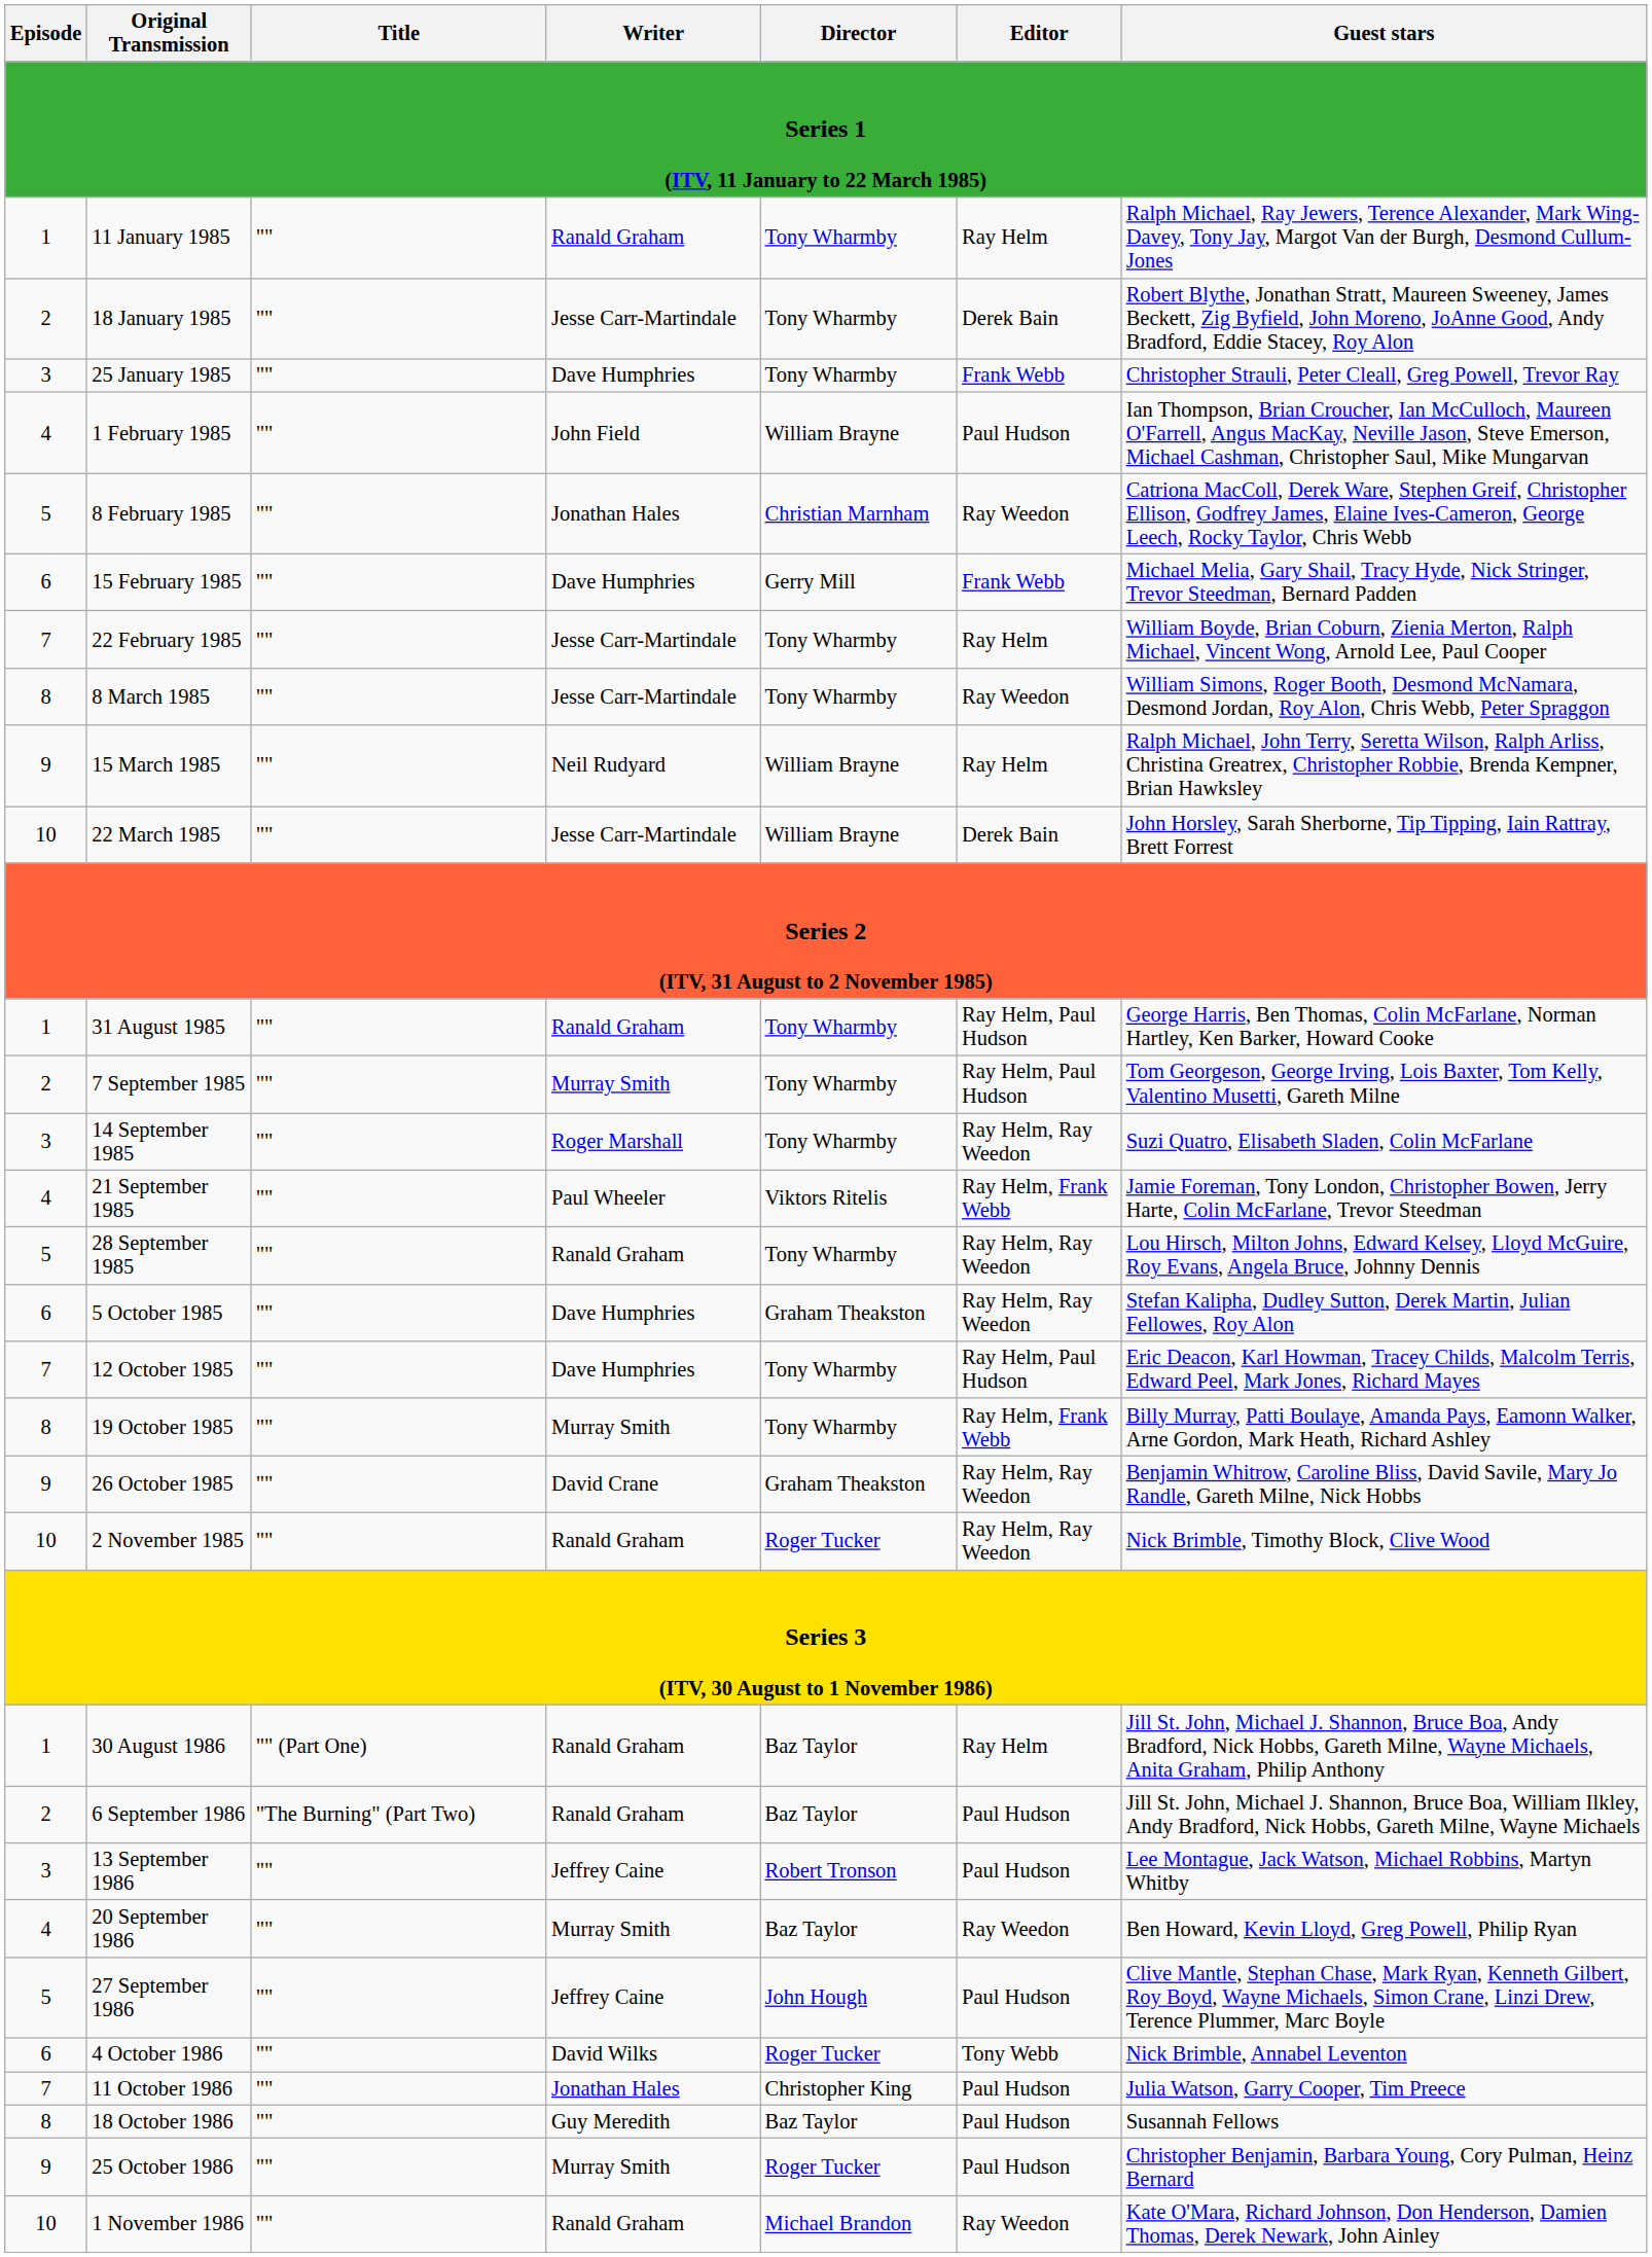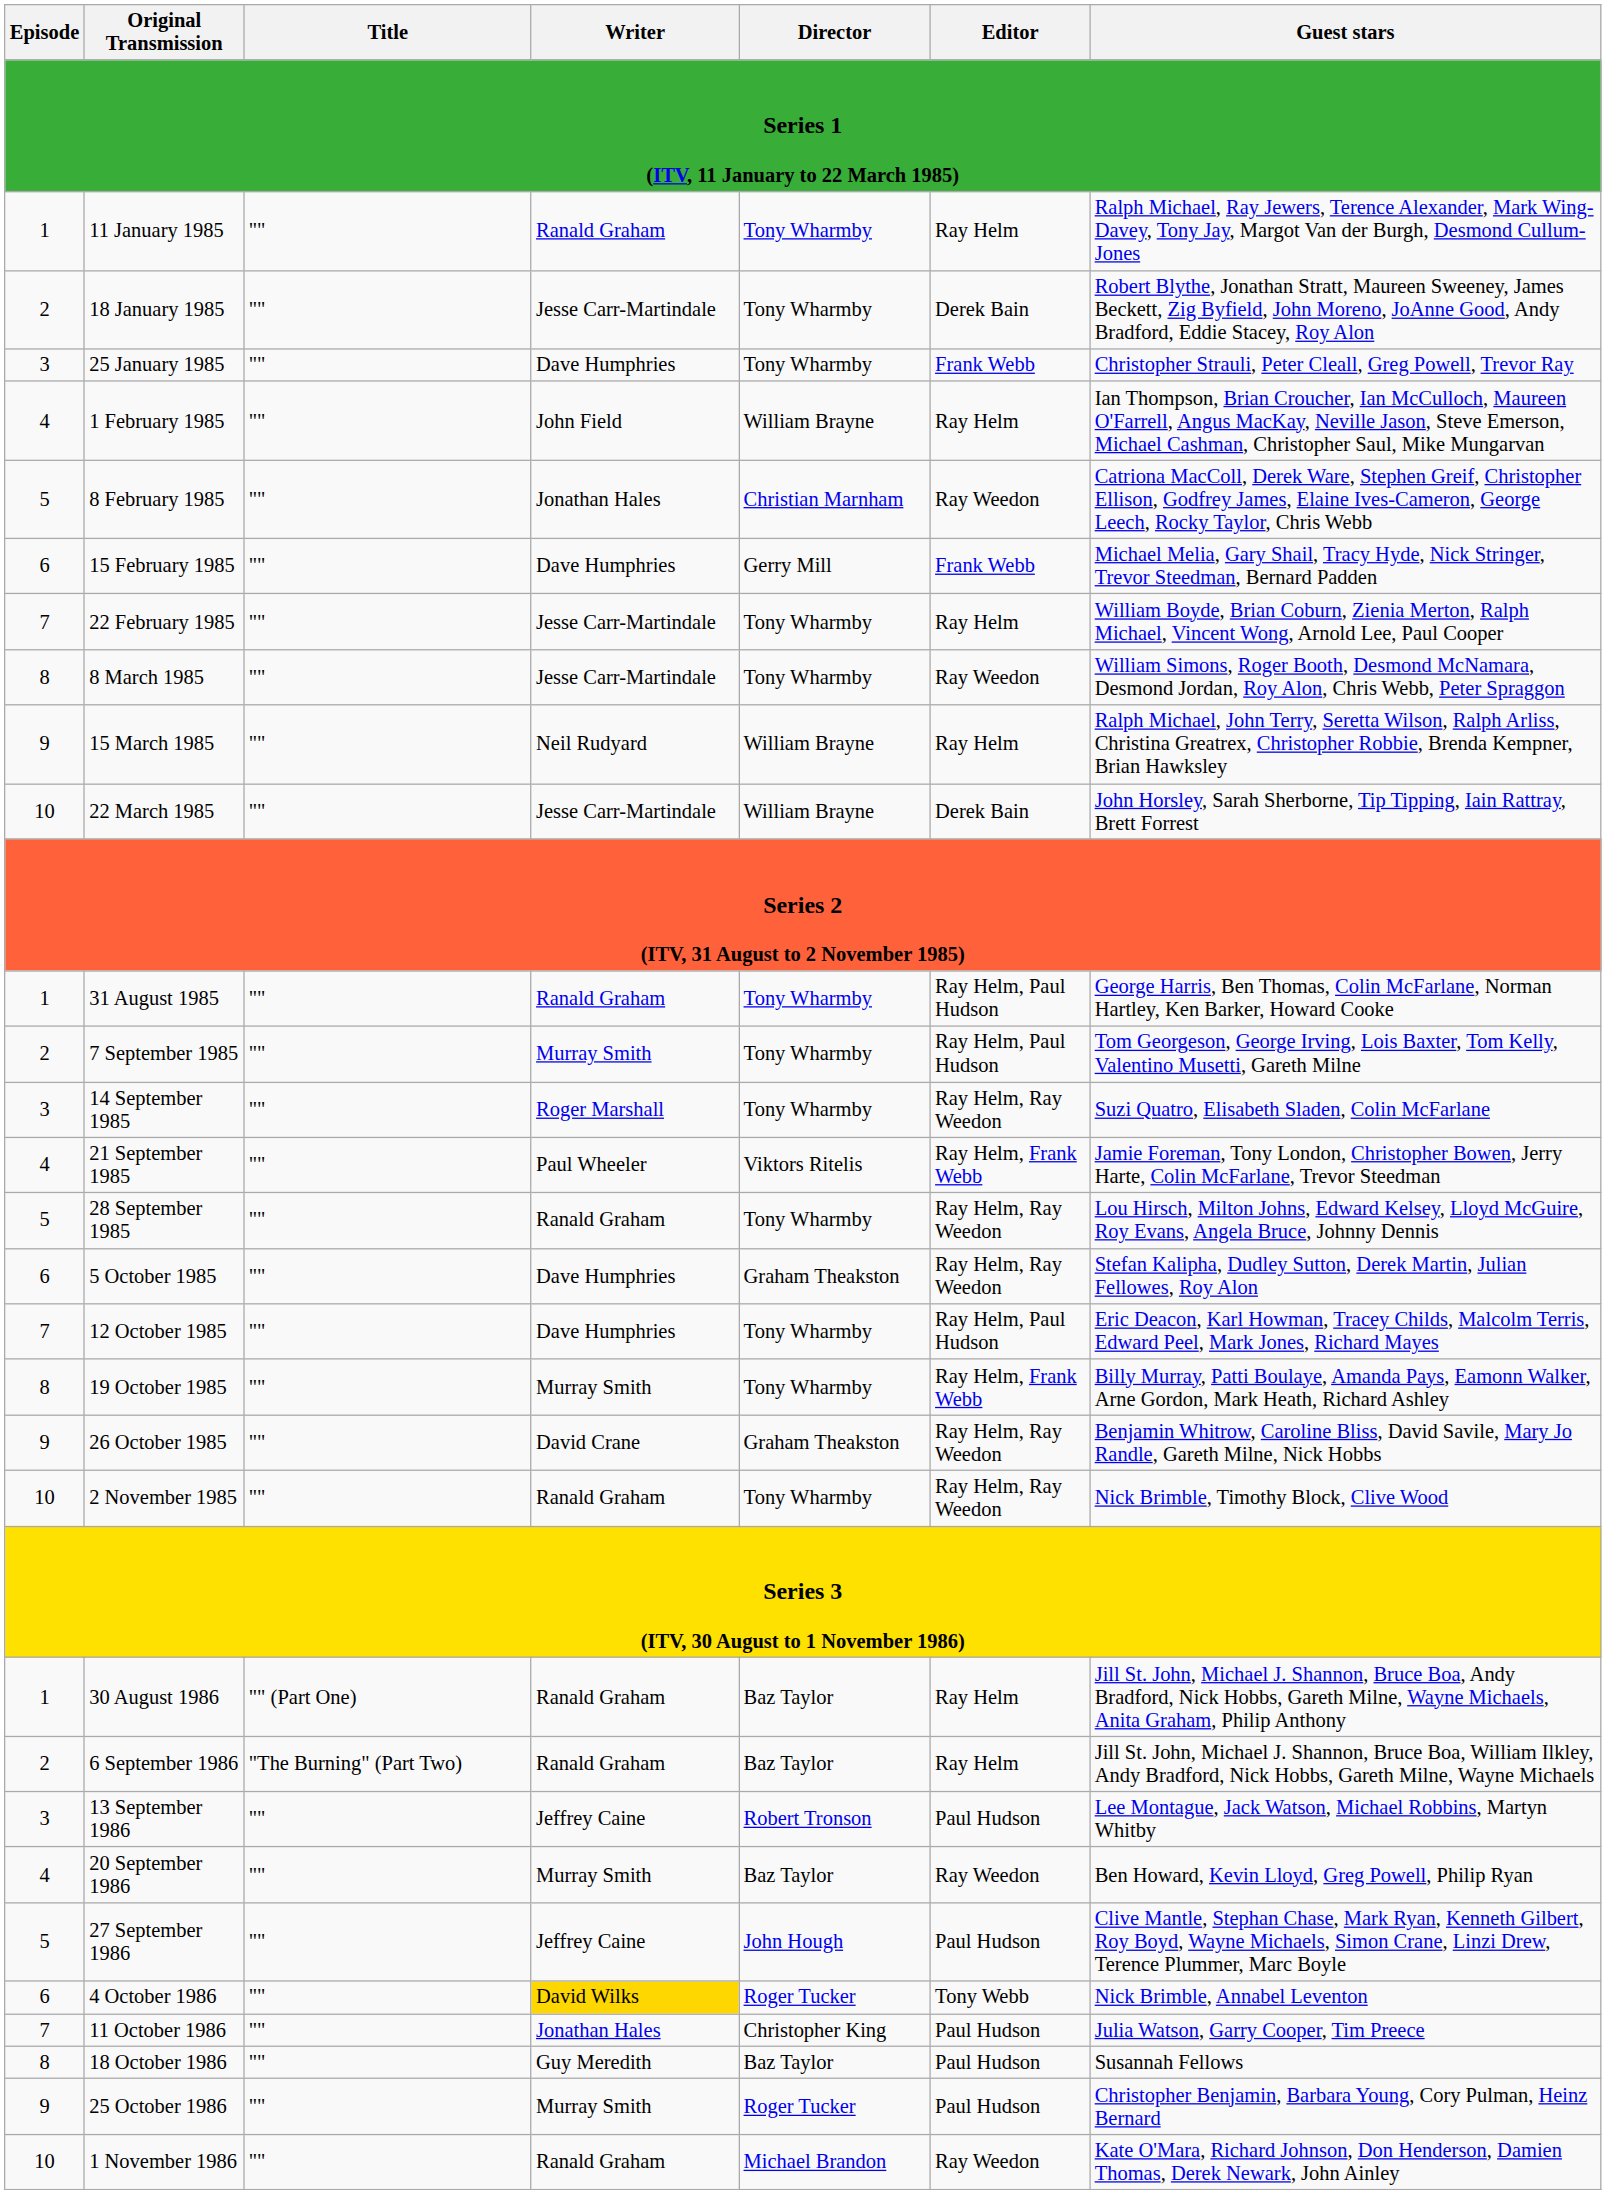1 February 1985 | Editor: Paul Hudson -> Ray Helm
2 November 1985 | Director: Roger Tucker -> Tony Wharmby
6 September 1986 | Editor: Paul Hudson -> Ray Helm
4 October 1986 | Writer: no background -> gold background
